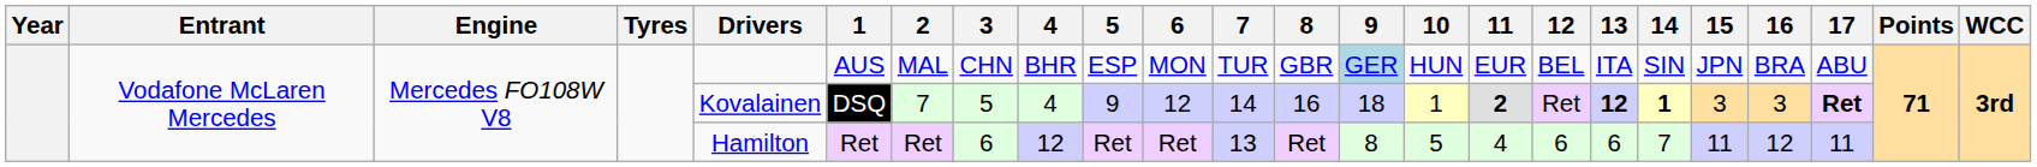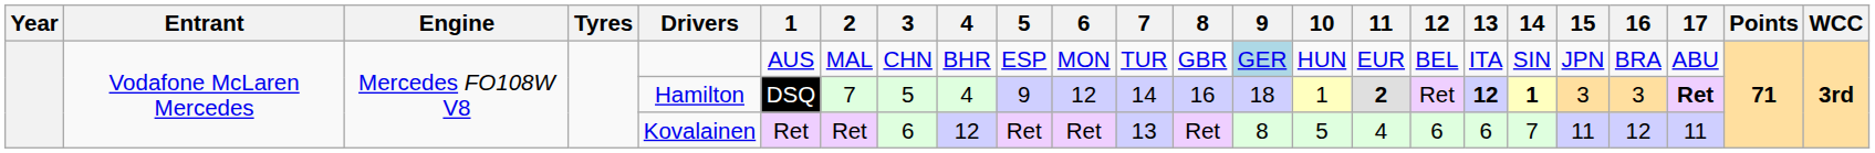row 3 | Drivers: Kovalainen -> Hamilton
row 4 | Drivers: Hamilton -> Kovalainen
